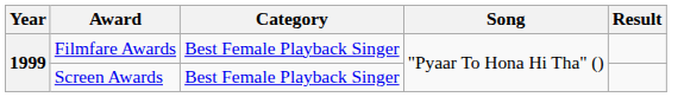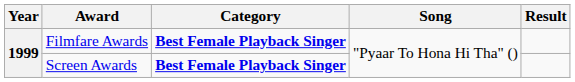Filmfare Awards | Category: normal -> bold
Screen Awards | Category: normal -> bold
